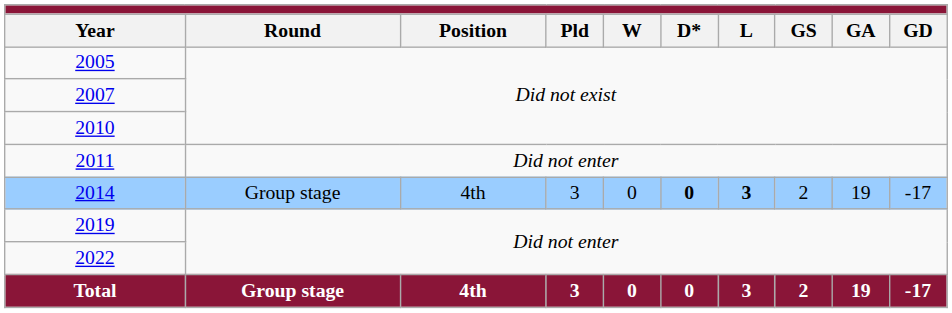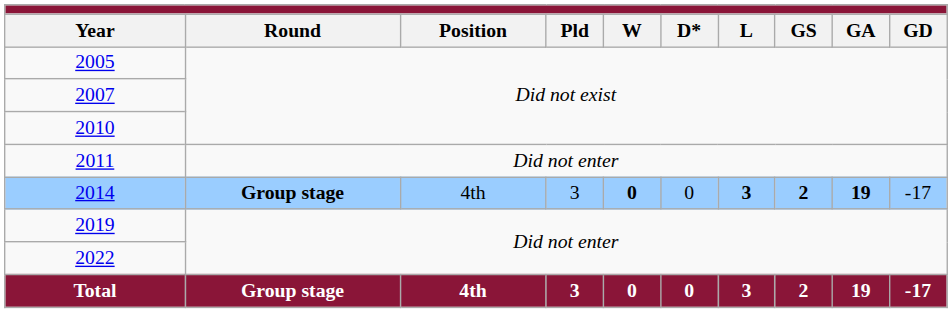2014 | Round: normal -> bold
2014 | W: normal -> bold
2014 | D*: bold -> normal
2014 | GS: normal -> bold
2014 | GA: normal -> bold
